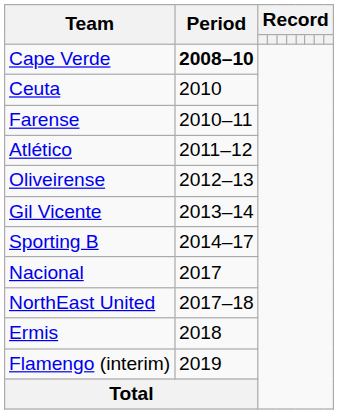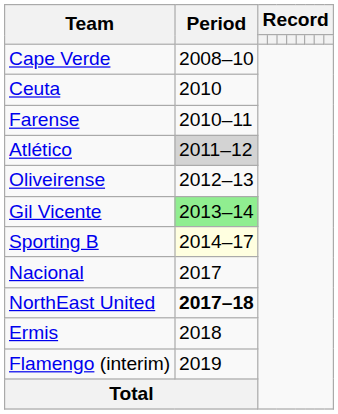Cape Verde | Period: bold -> normal
Atlético | Period: no background -> lightgrey background
Gil Vicente | Period: no background -> lightgreen background
Sporting B | Period: no background -> lightyellow background
NorthEast United | Period: normal -> bold
